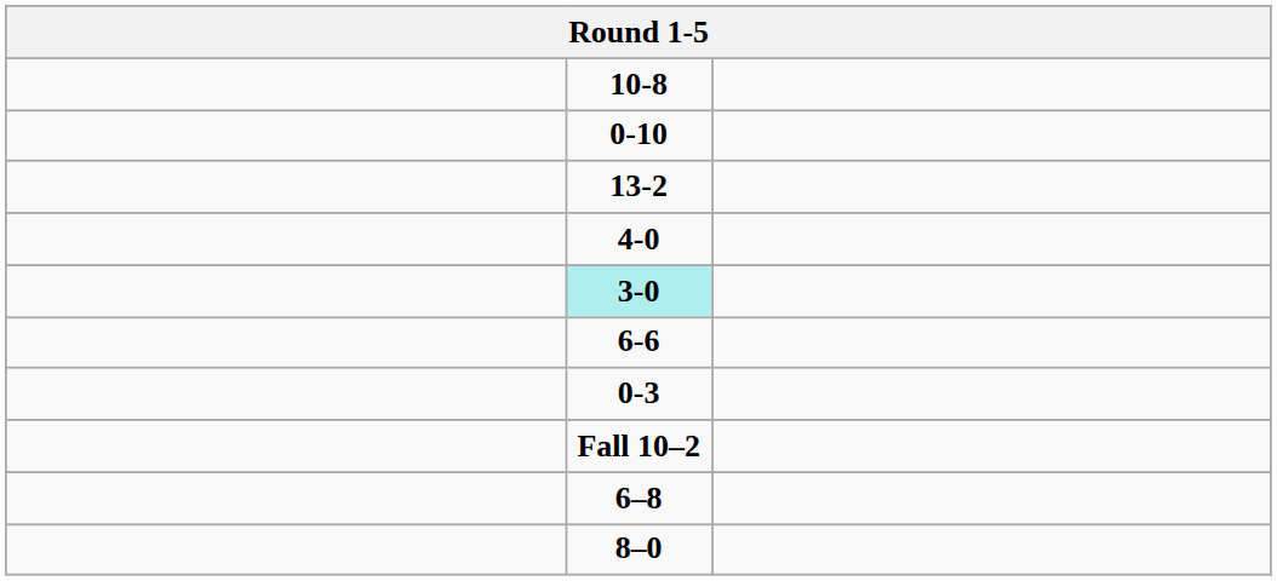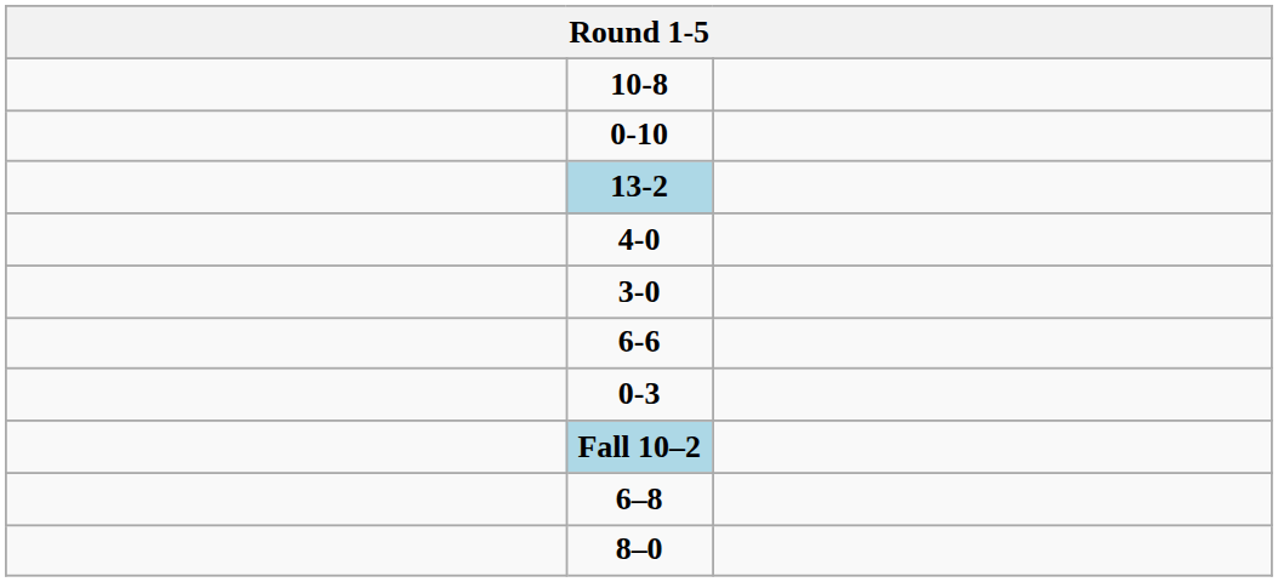13-2 | 10-8: no background -> lightblue background
3-0 | 10-8: paleturquoise background -> no background
Fall 10–2 | 10-8: no background -> lightblue background
